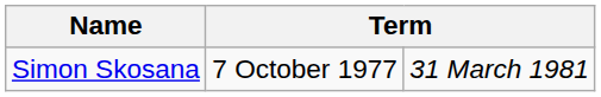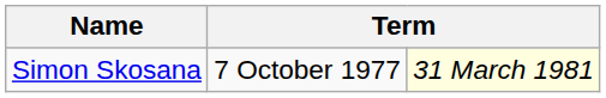Simon Skosana | column 3: no background -> lightyellow background
